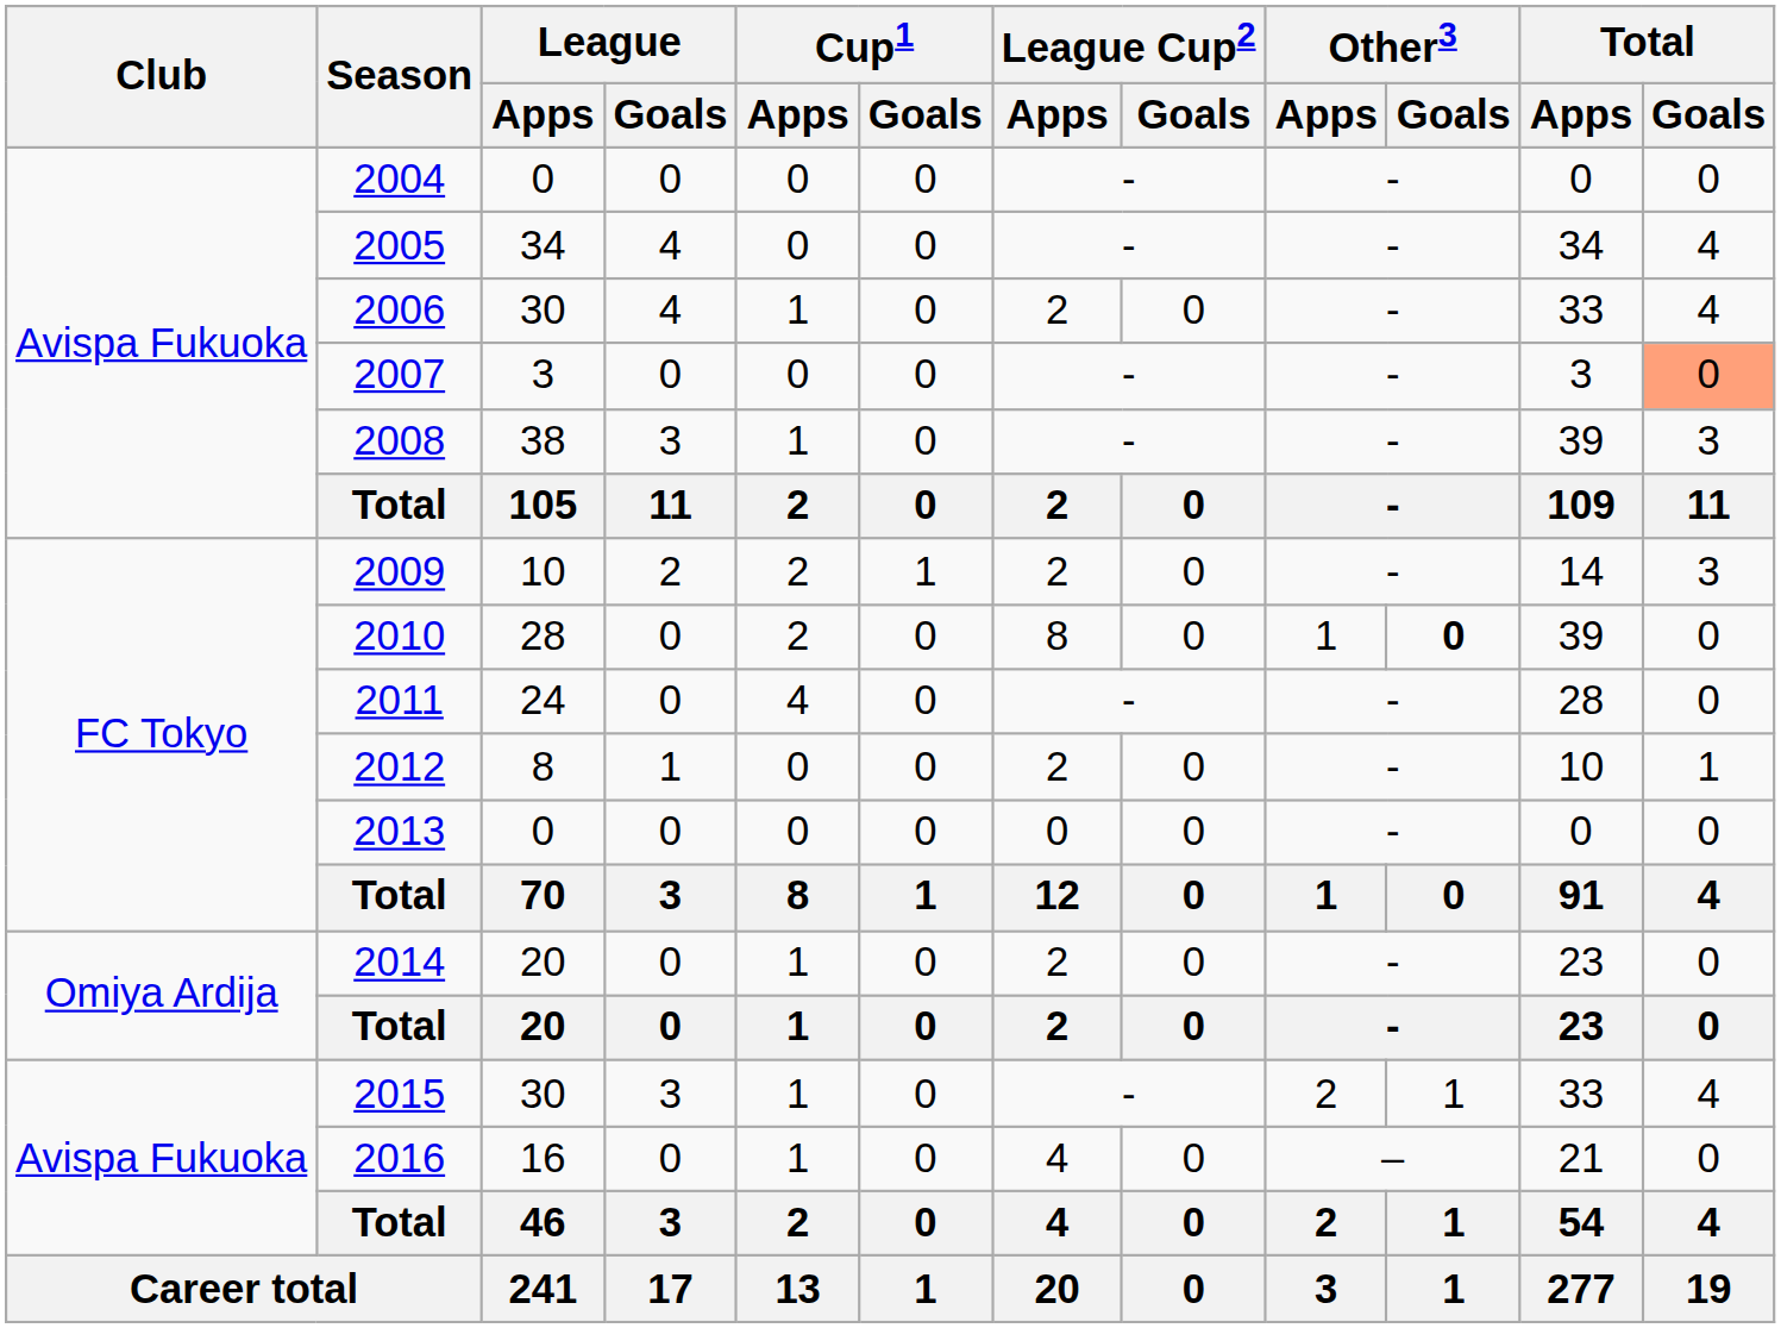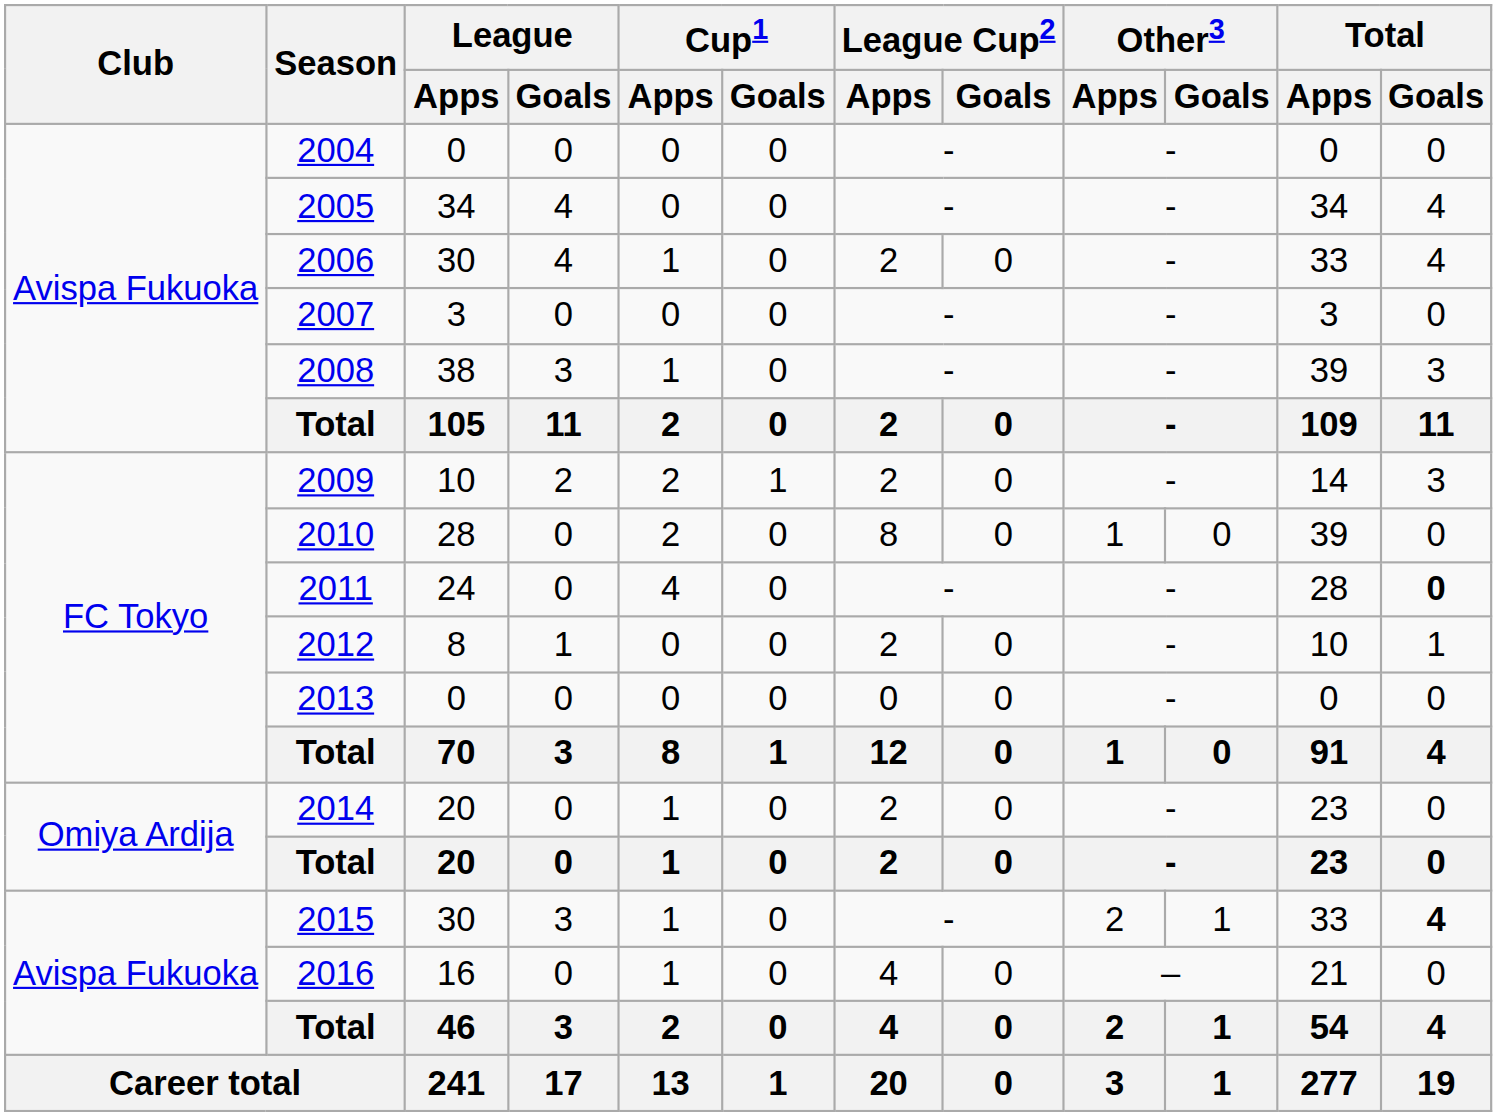2007 | Total / Goals: lightsalmon background -> no background
2010 | Other3 / Goals: bold -> normal
2011 | Total / Goals: normal -> bold
2015 | Total / Goals: normal -> bold
